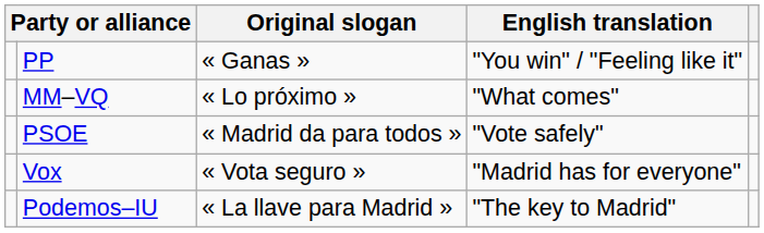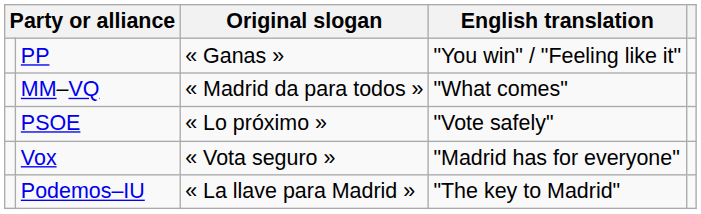MM–VQ | Original slogan: « Lo próximo » -> « Madrid da para todos »
PSOE | Original slogan: « Madrid da para todos » -> « Lo próximo »
